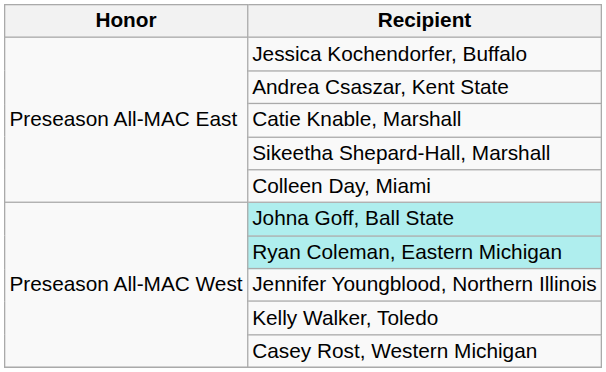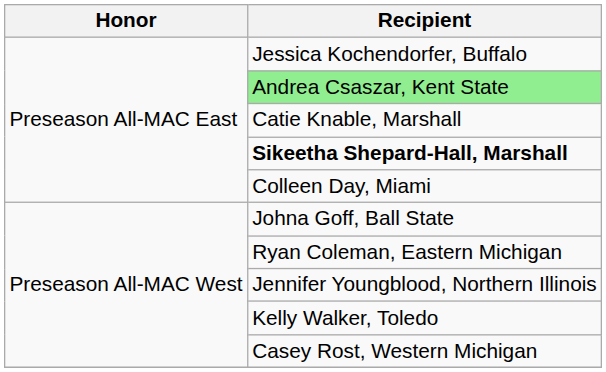row 3 | Recipient: no background -> lightgreen background
row 5 | Recipient: normal -> bold
row 7 | Recipient: paleturquoise background -> no background
row 8 | Recipient: paleturquoise background -> no background
